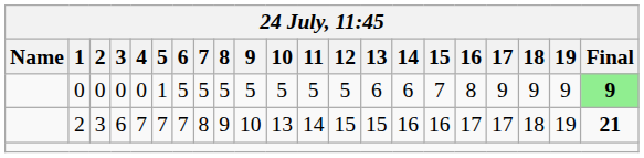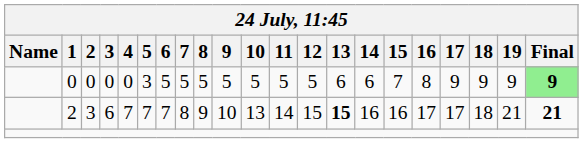row 3 | 5: 1 -> 3
row 4 | 13: normal -> bold
row 4 | 19: 19 -> 21
